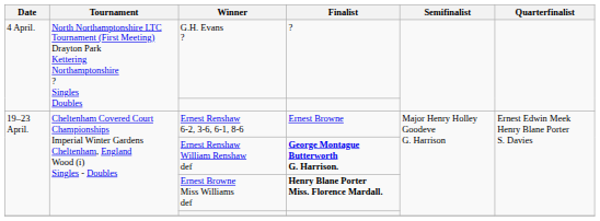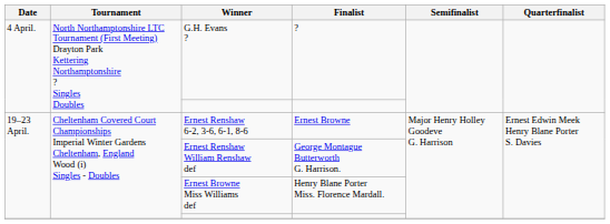Ernest Renshaw William Renshaw def | Finalist: bold -> normal
Ernest Browne Miss Williams def | Finalist: bold -> normal
